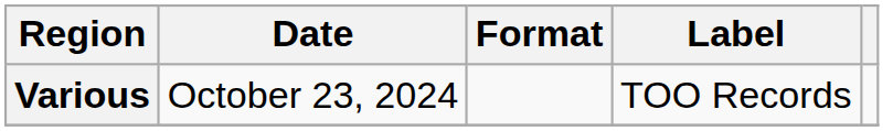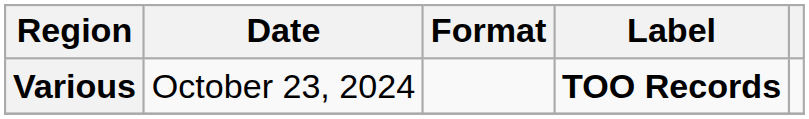Various | Label: normal -> bold
